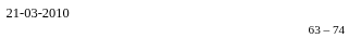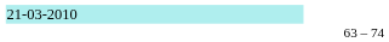21-03-2010 | column 1: no background -> paleturquoise background
